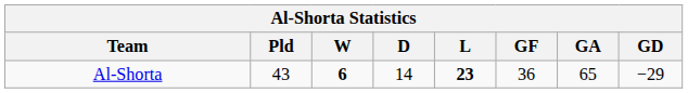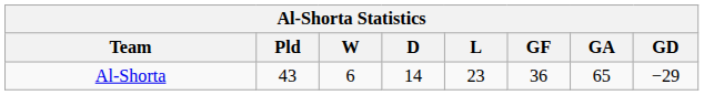Al-Shorta | W: bold -> normal
Al-Shorta | L: bold -> normal
